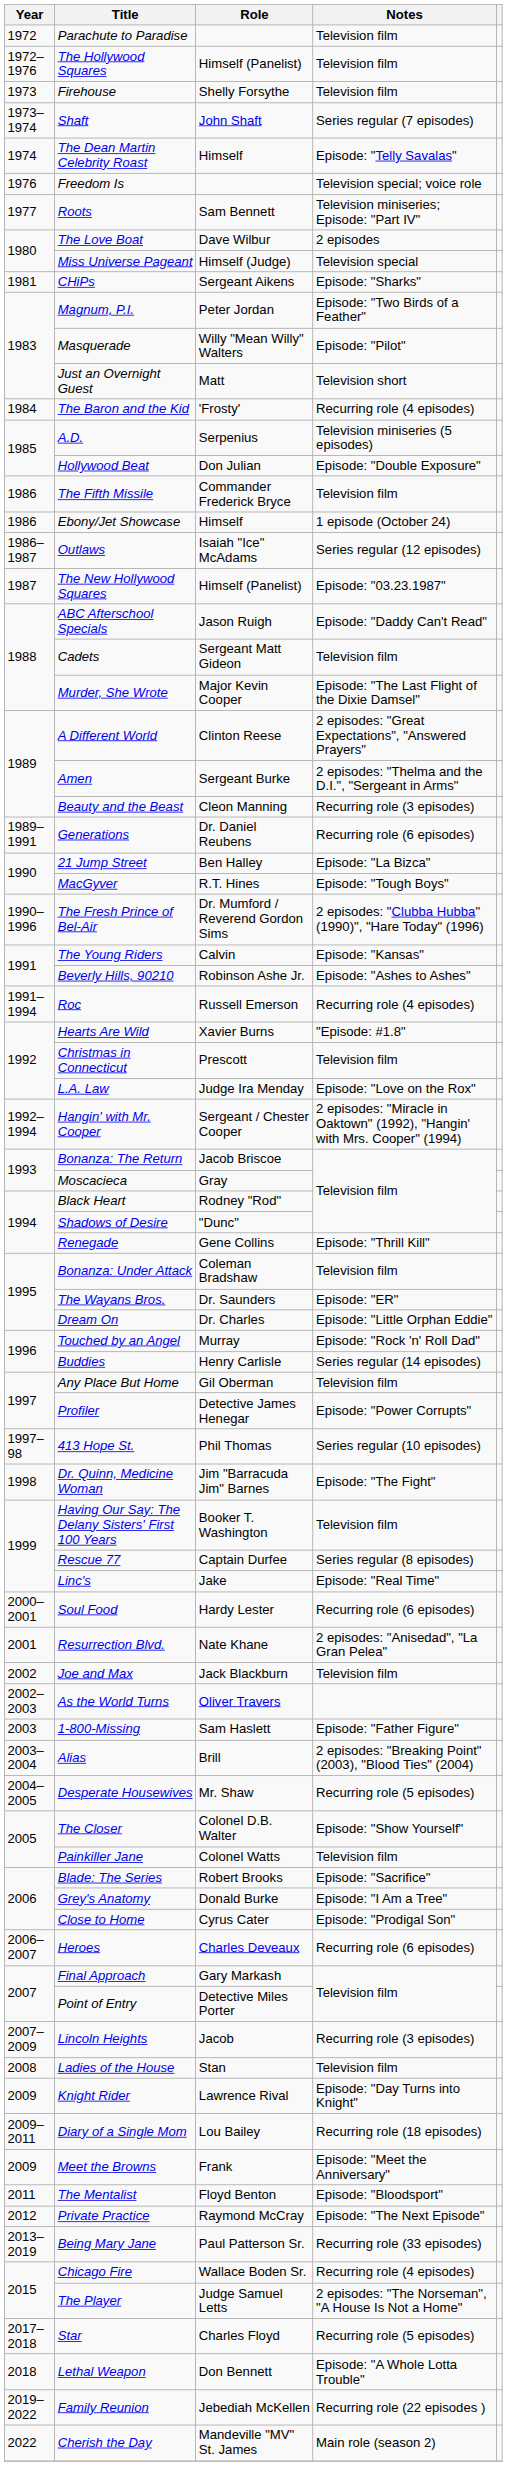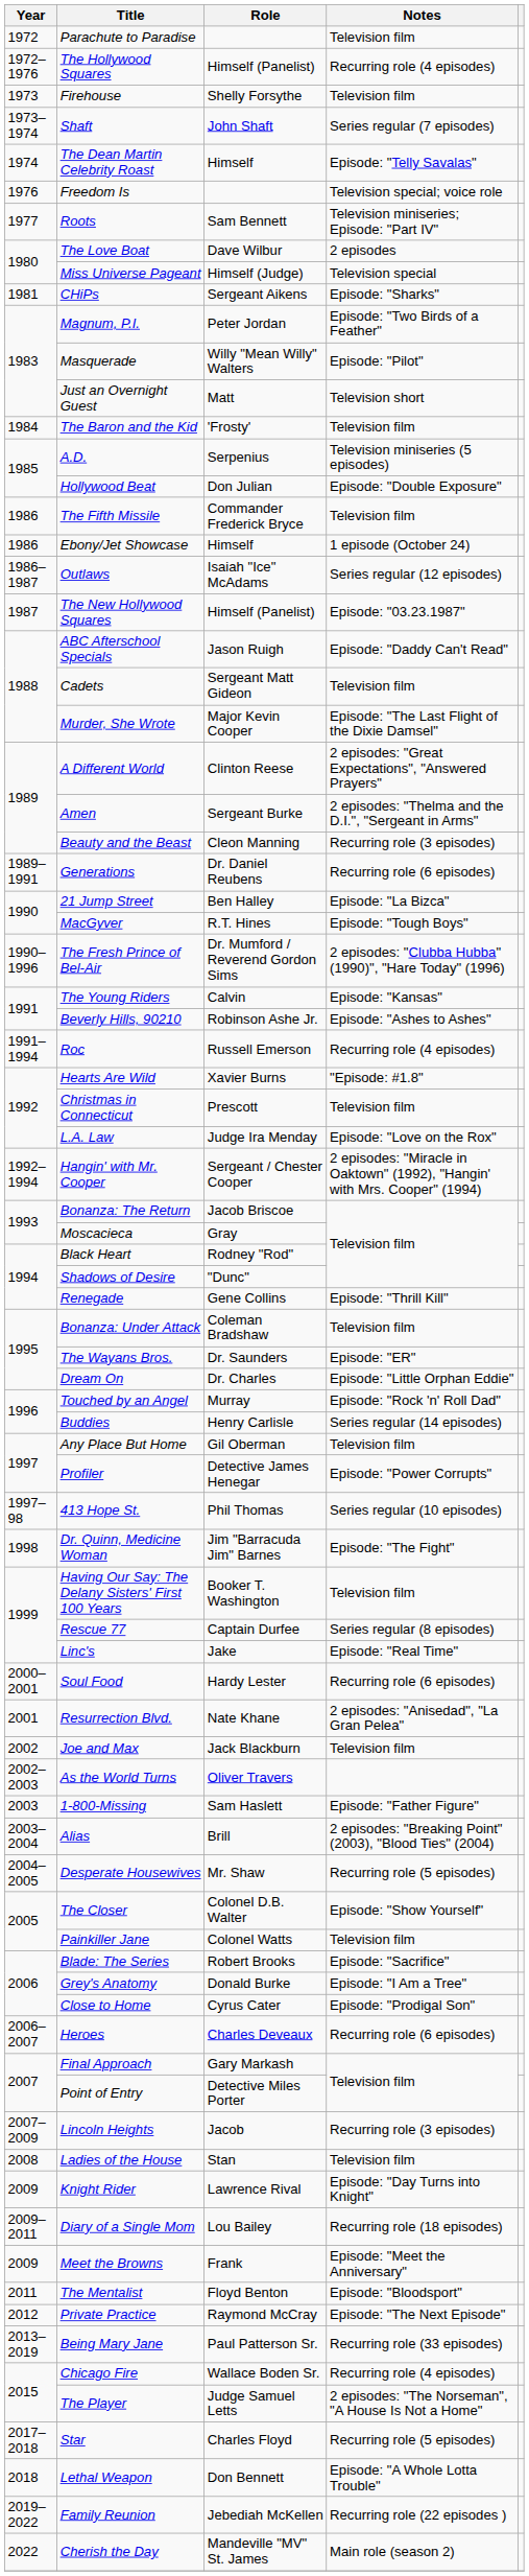The Hollywood Squares | Notes: Television film -> Recurring role (4 episodes)
The Baron and the Kid | Notes: Recurring role (4 episodes) -> Television film
